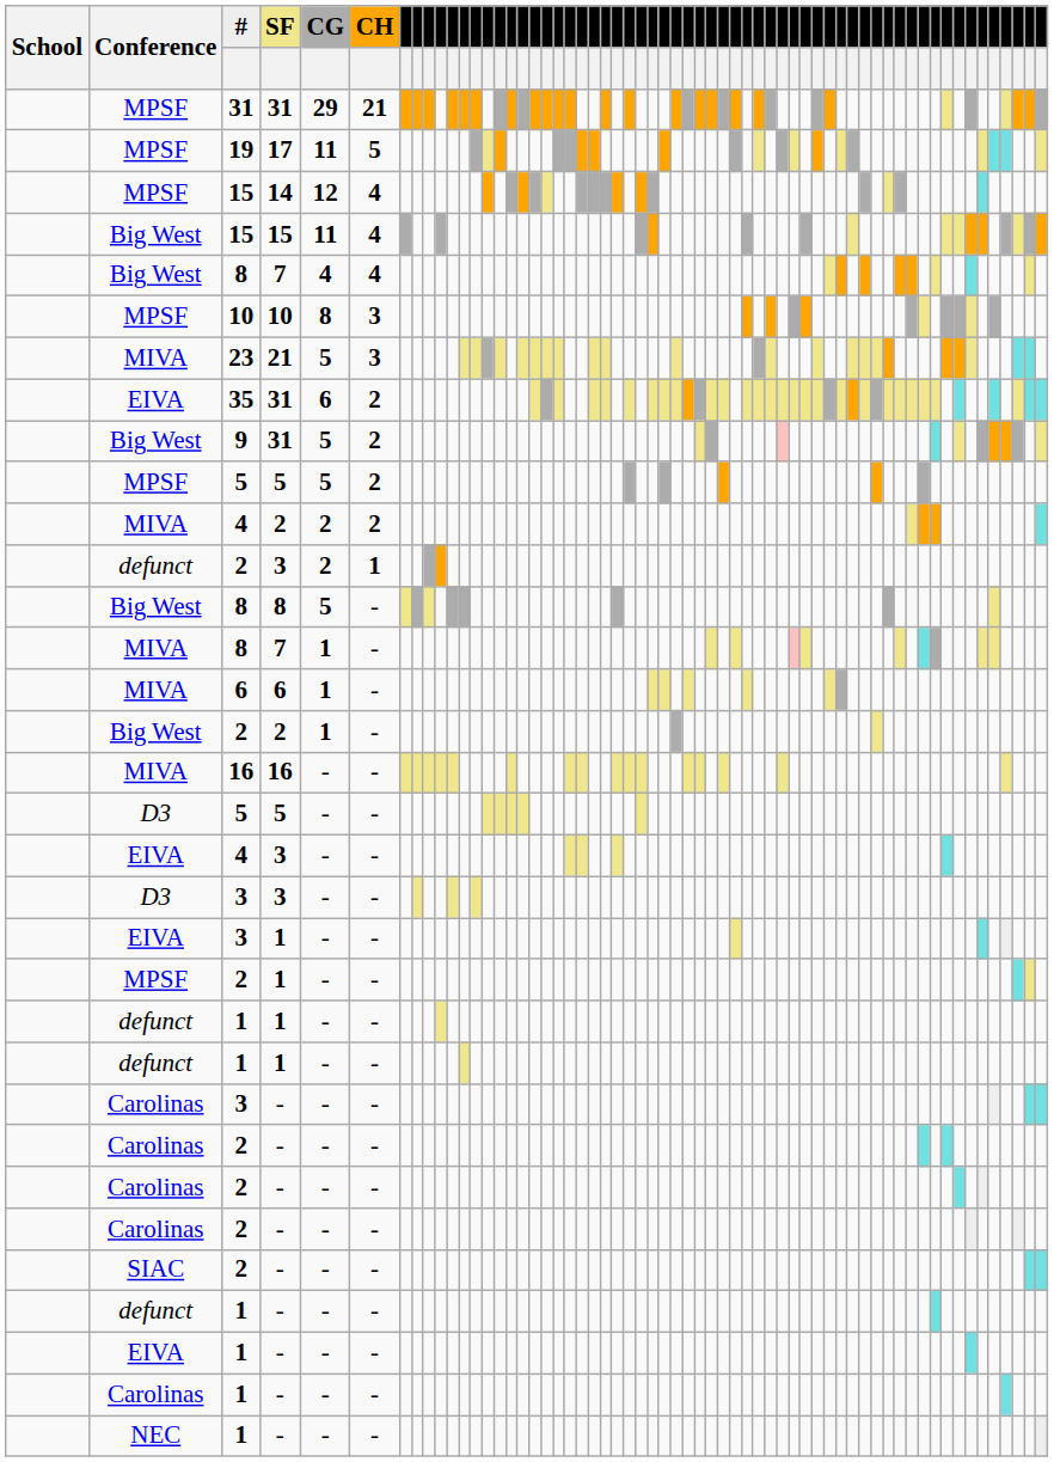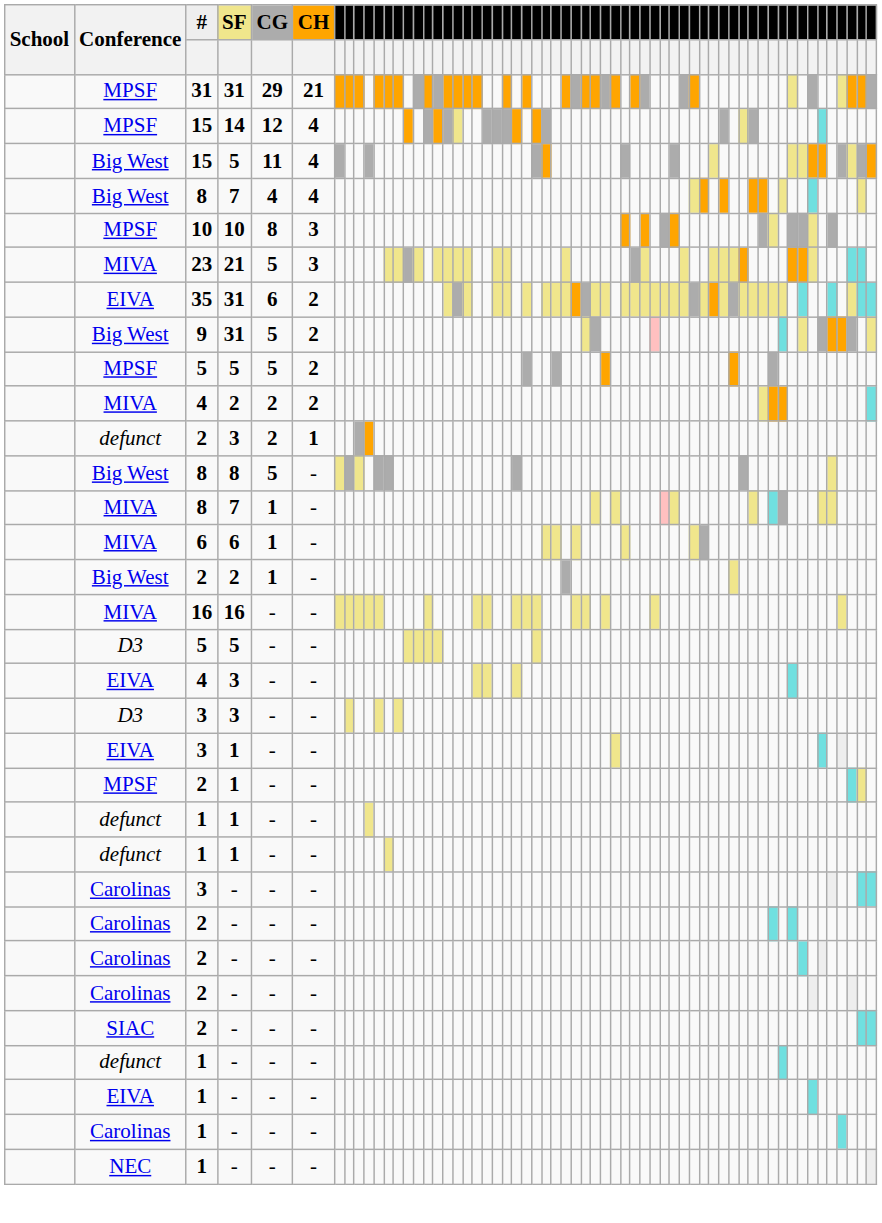- row: MPSF | 19 | 17 | 11 | 5
Big West / 15 | SF: 15 -> 5
